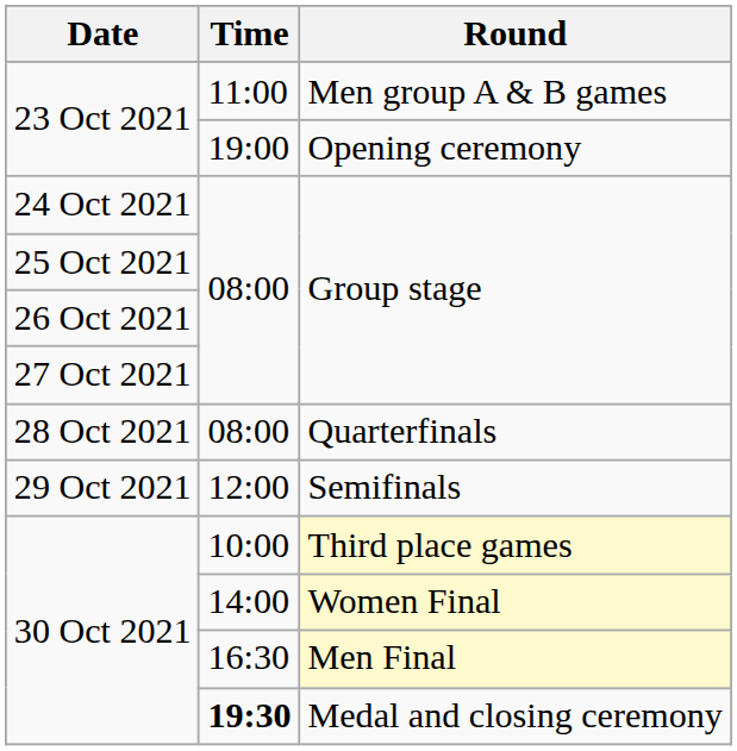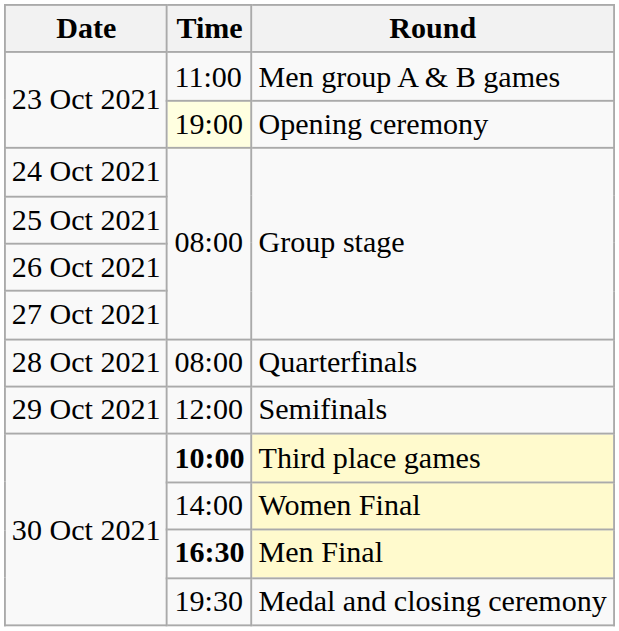Opening ceremony | Time: no background -> lightyellow background
Third place games | Time: normal -> bold
Men Final | Time: normal -> bold
Medal and closing ceremony | Time: bold -> normal
